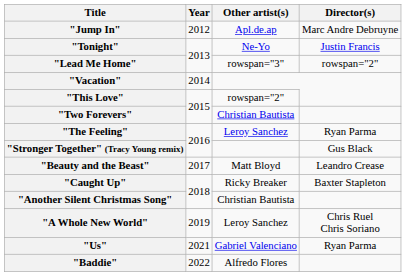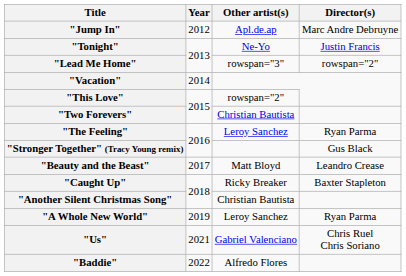"A Whole New World" | Director(s): Chris Ruel Chris Soriano -> Ryan Parma
"Us" | Director(s): Ryan Parma -> Chris Ruel Chris Soriano
